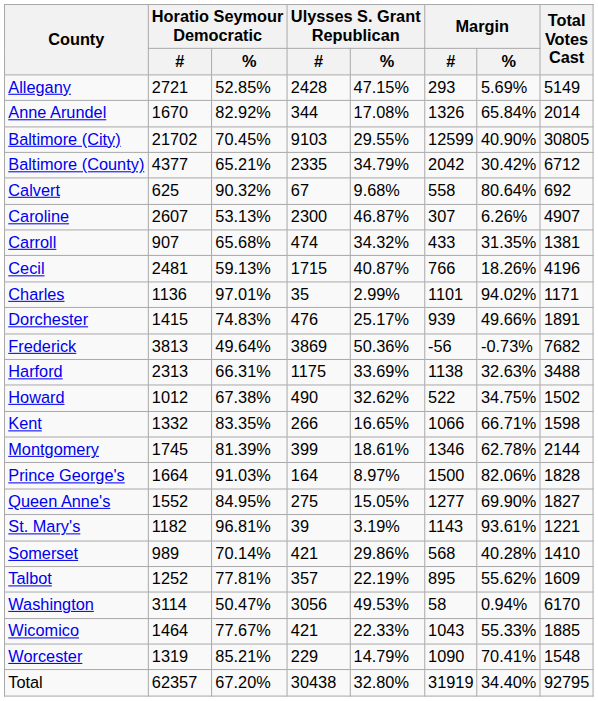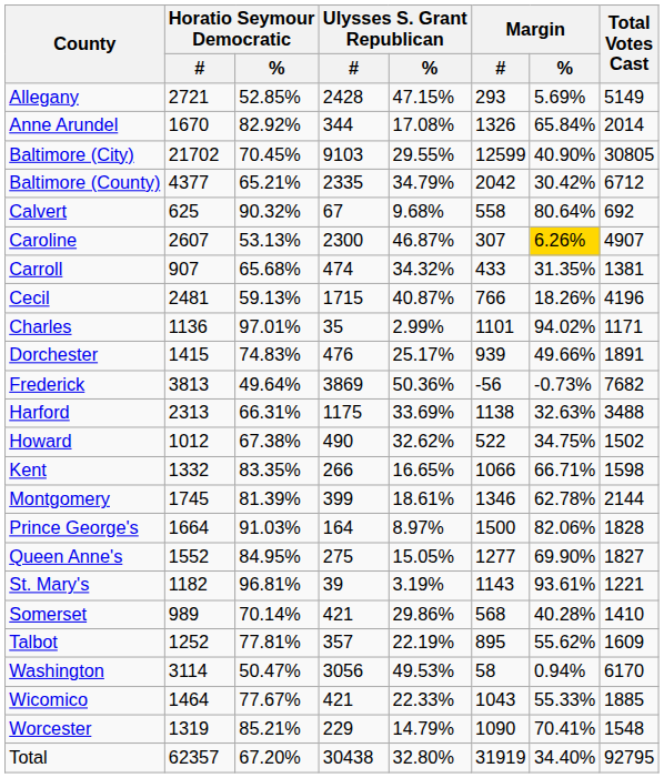Caroline | Margin / %: no background -> gold background
